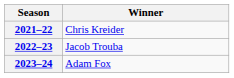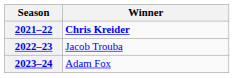2021–22 | Winner: normal -> bold
